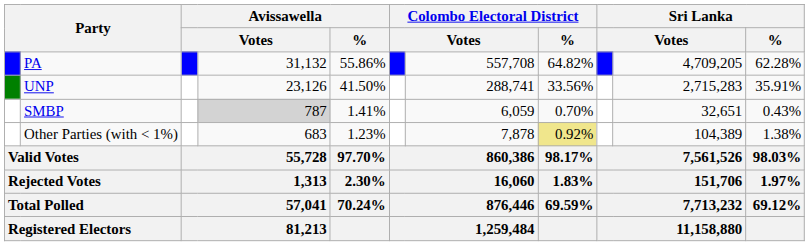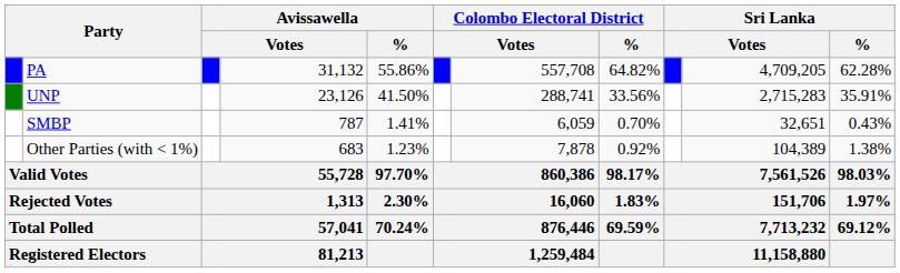SMBP | column 4: lightgrey background -> no background
Other Parties (with < 1%) | Colombo Electoral District / %: khaki background -> no background
